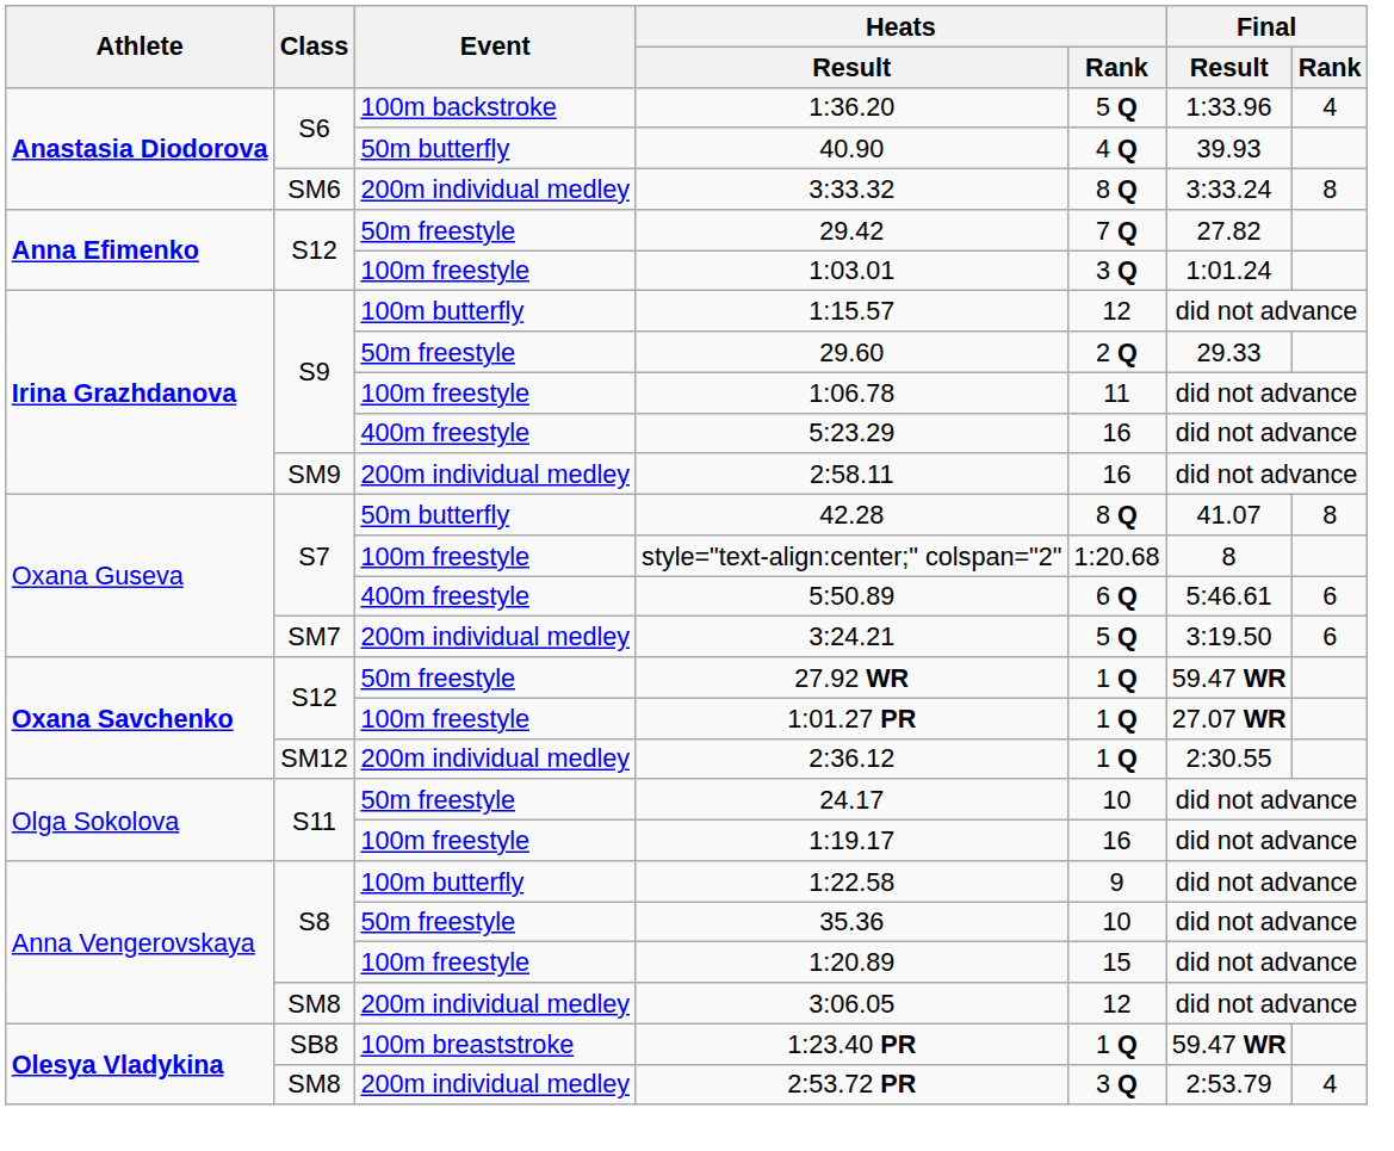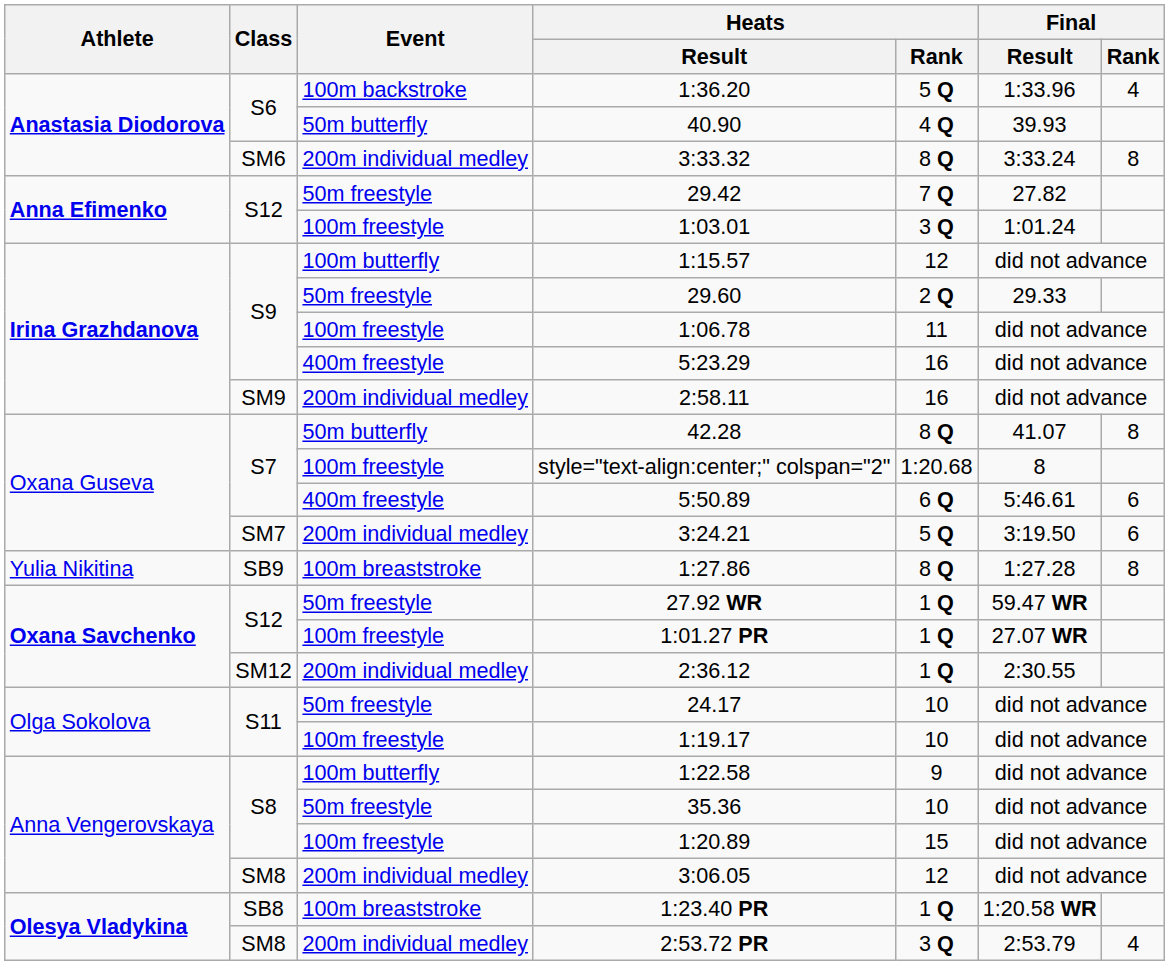+ row: Yulia Nikitina | SB9 | 100m breaststroke | 1:27.86 | 8 Q | 1:27.28 | 8
1:19.17 | Heats / Rank: 16 -> 10
1:23.40 PR | Final / Result: 59.47 WR -> 1:20.58 WR
